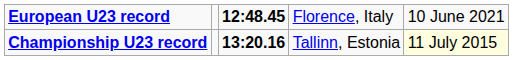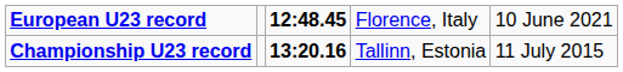Championship U23 record | column 5: lightyellow background -> no background
